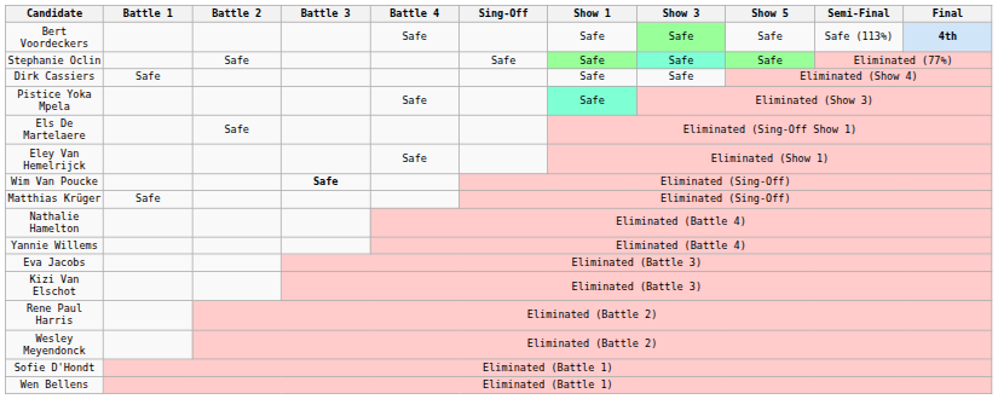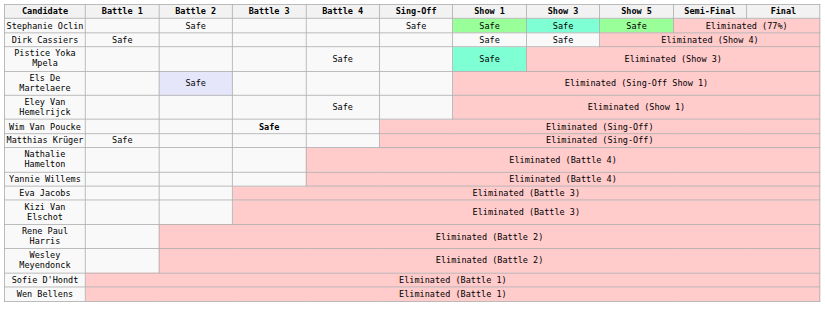- row: Bert Voordeckers | Safe | Safe | Safe | Safe | Safe (113%) | 4th
Els De Martelaere | Battle 2: no background -> lavender background
